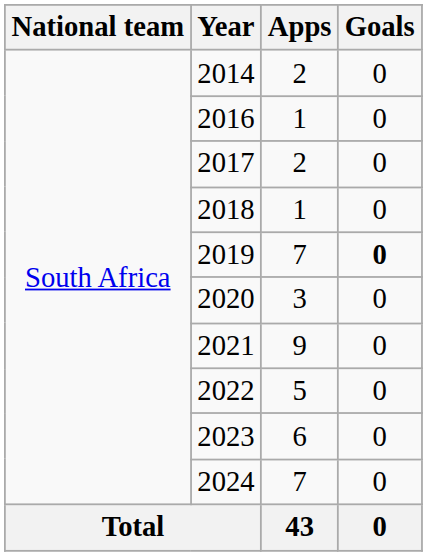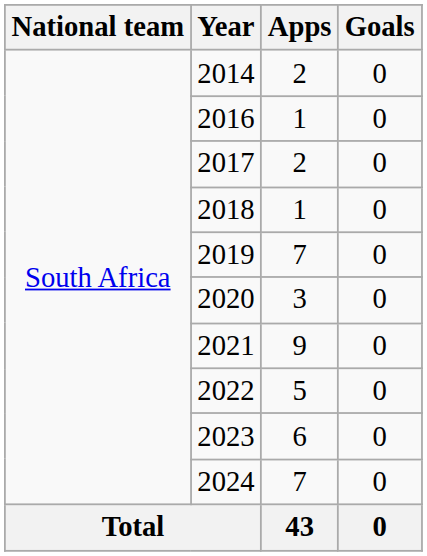2019 | Goals: bold -> normal
